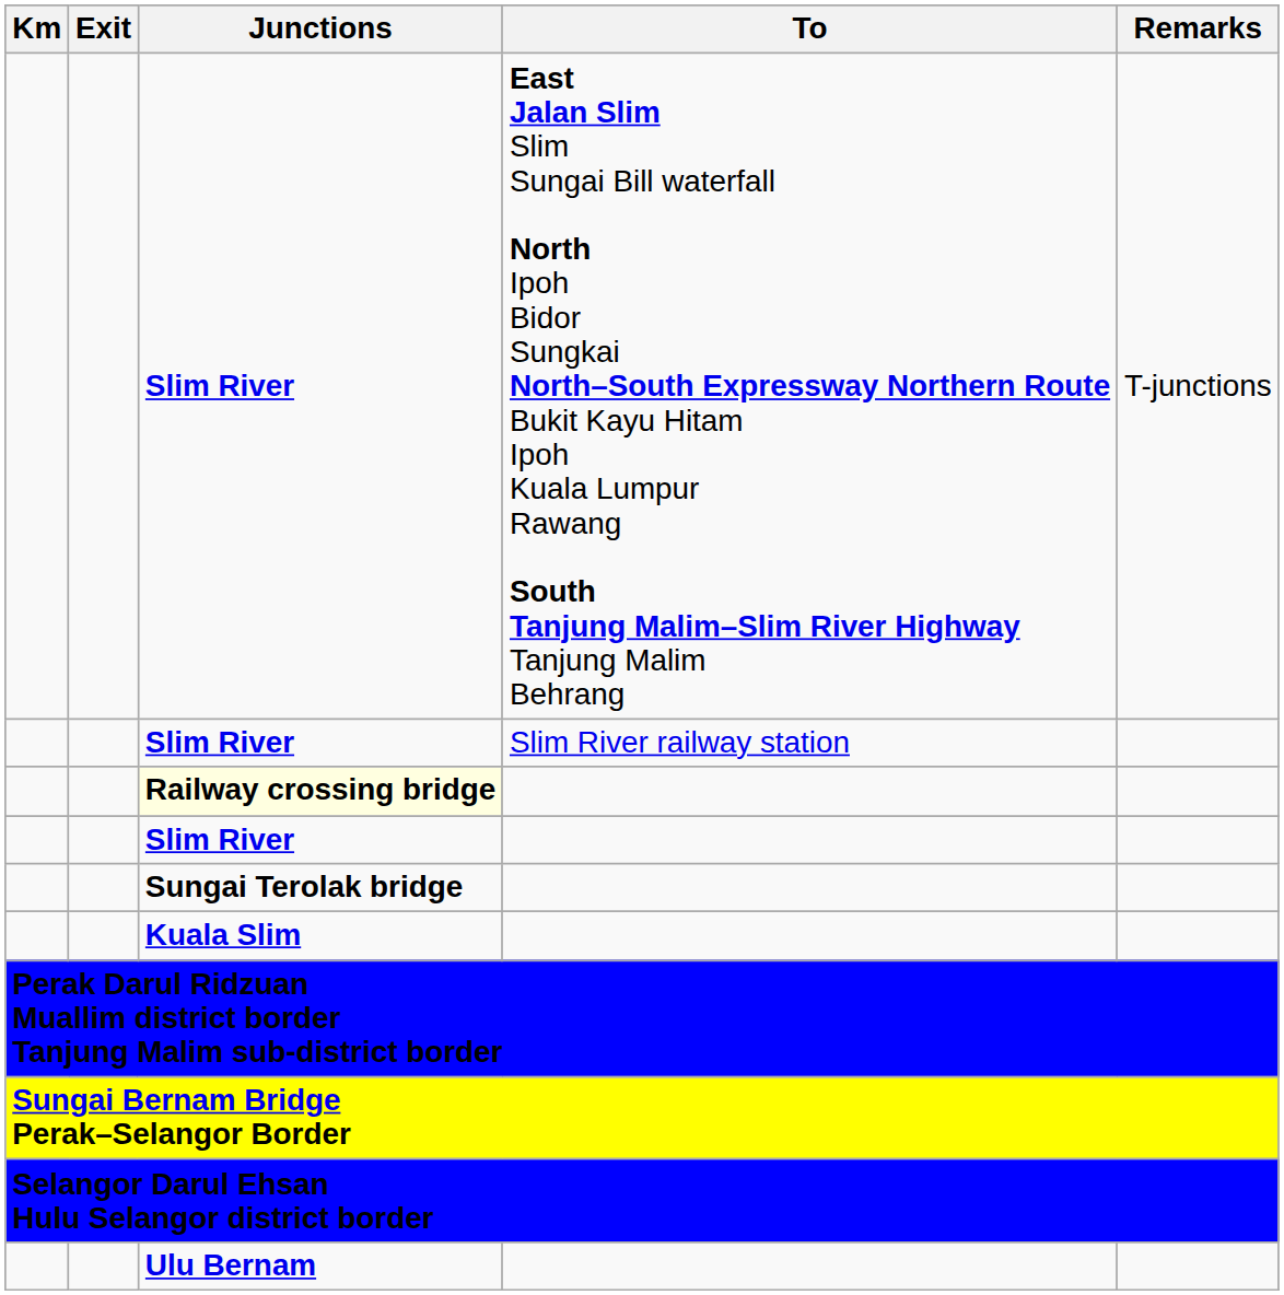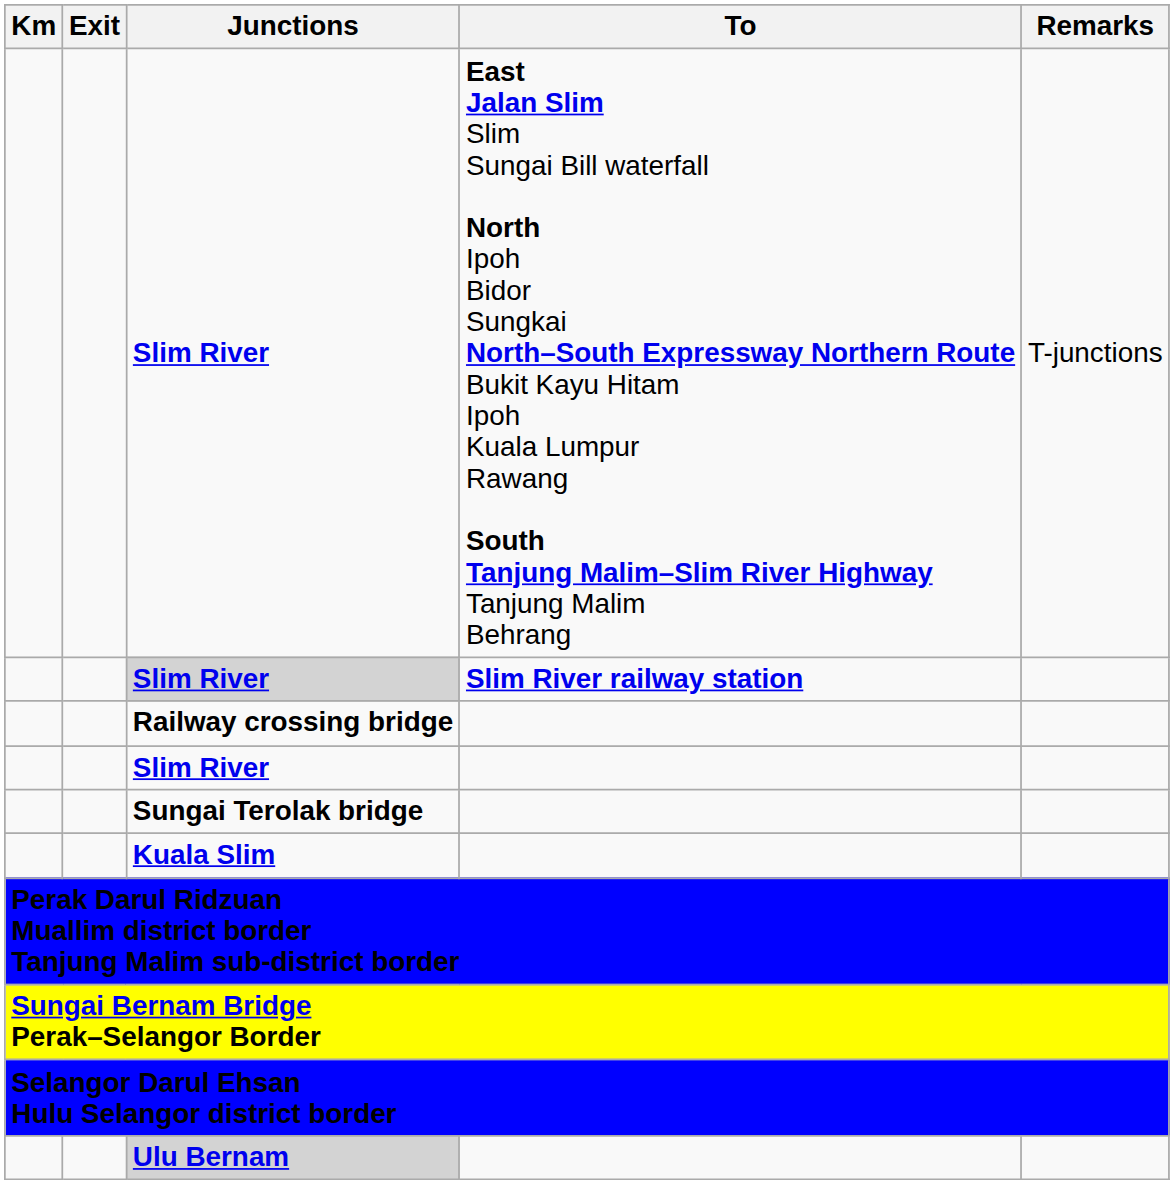Slim River / Slim River railway station | Junctions: no background -> lightgrey background
Slim River / Slim River railway station | To: normal -> bold
Railway crossing bridge | Junctions: lightyellow background -> no background
Ulu Bernam | Junctions: no background -> lightgrey background
